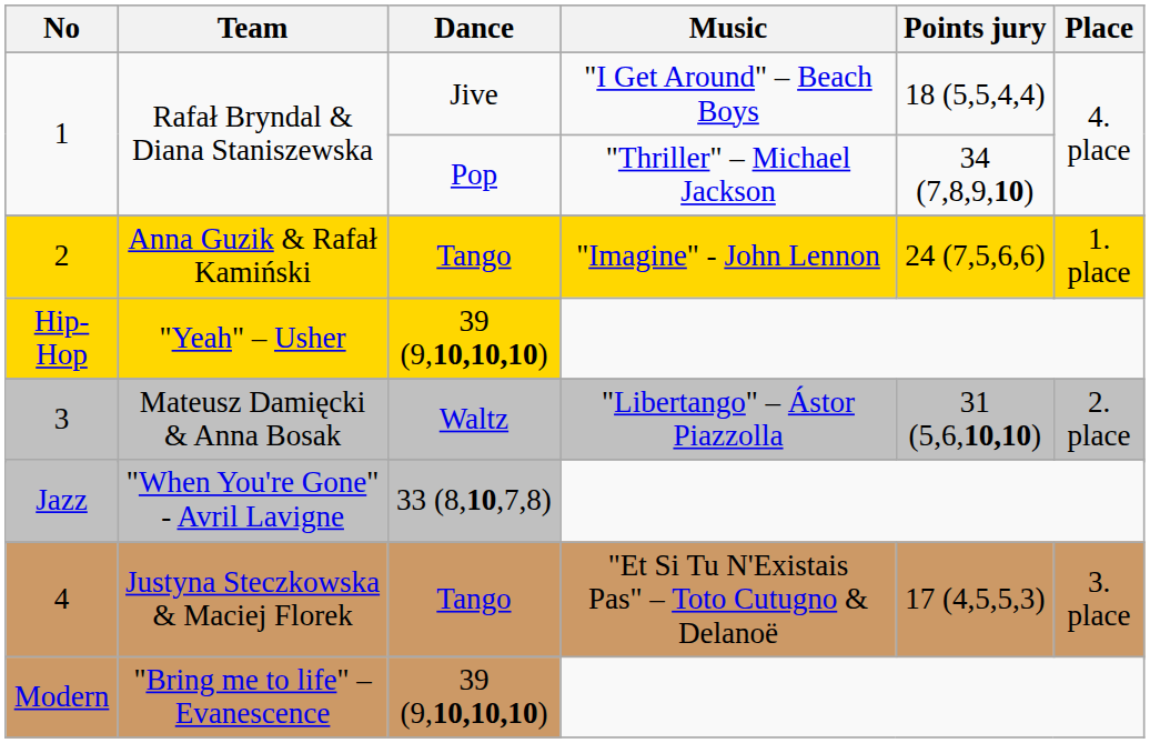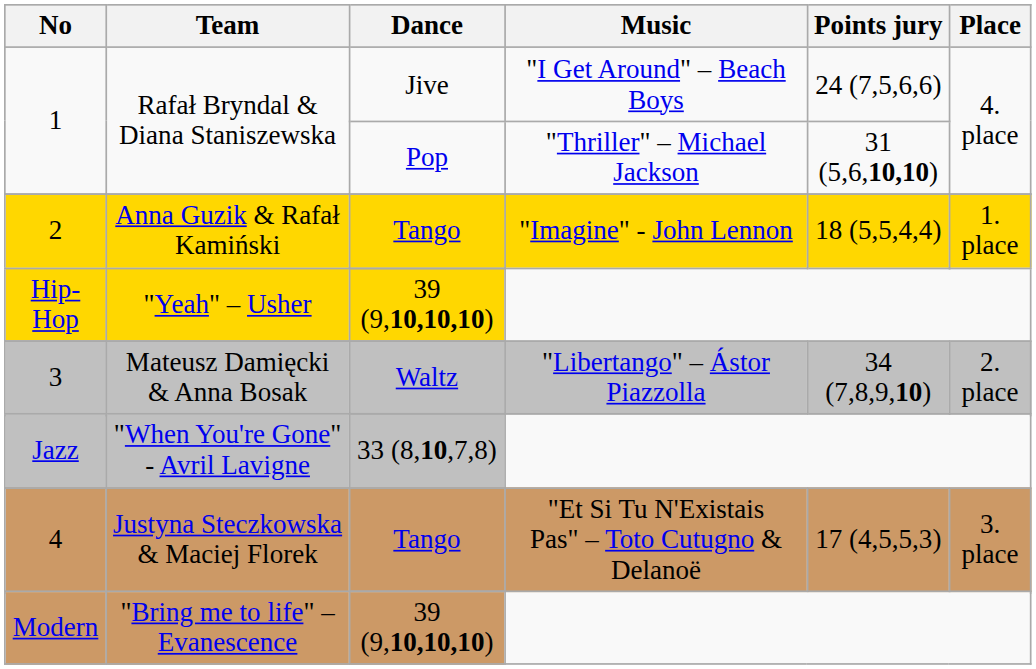1 / Jive | Points jury: 18 (5,5,4,4) -> 24 (7,5,6,6)
1 / Pop | Points jury: 34 (7,8,9,10) -> 31 (5,6,10,10)
2 / Tango | Points jury: 24 (7,5,6,6) -> 18 (5,5,4,4)
3 / Waltz | Points jury: 31 (5,6,10,10) -> 34 (7,8,9,10)
